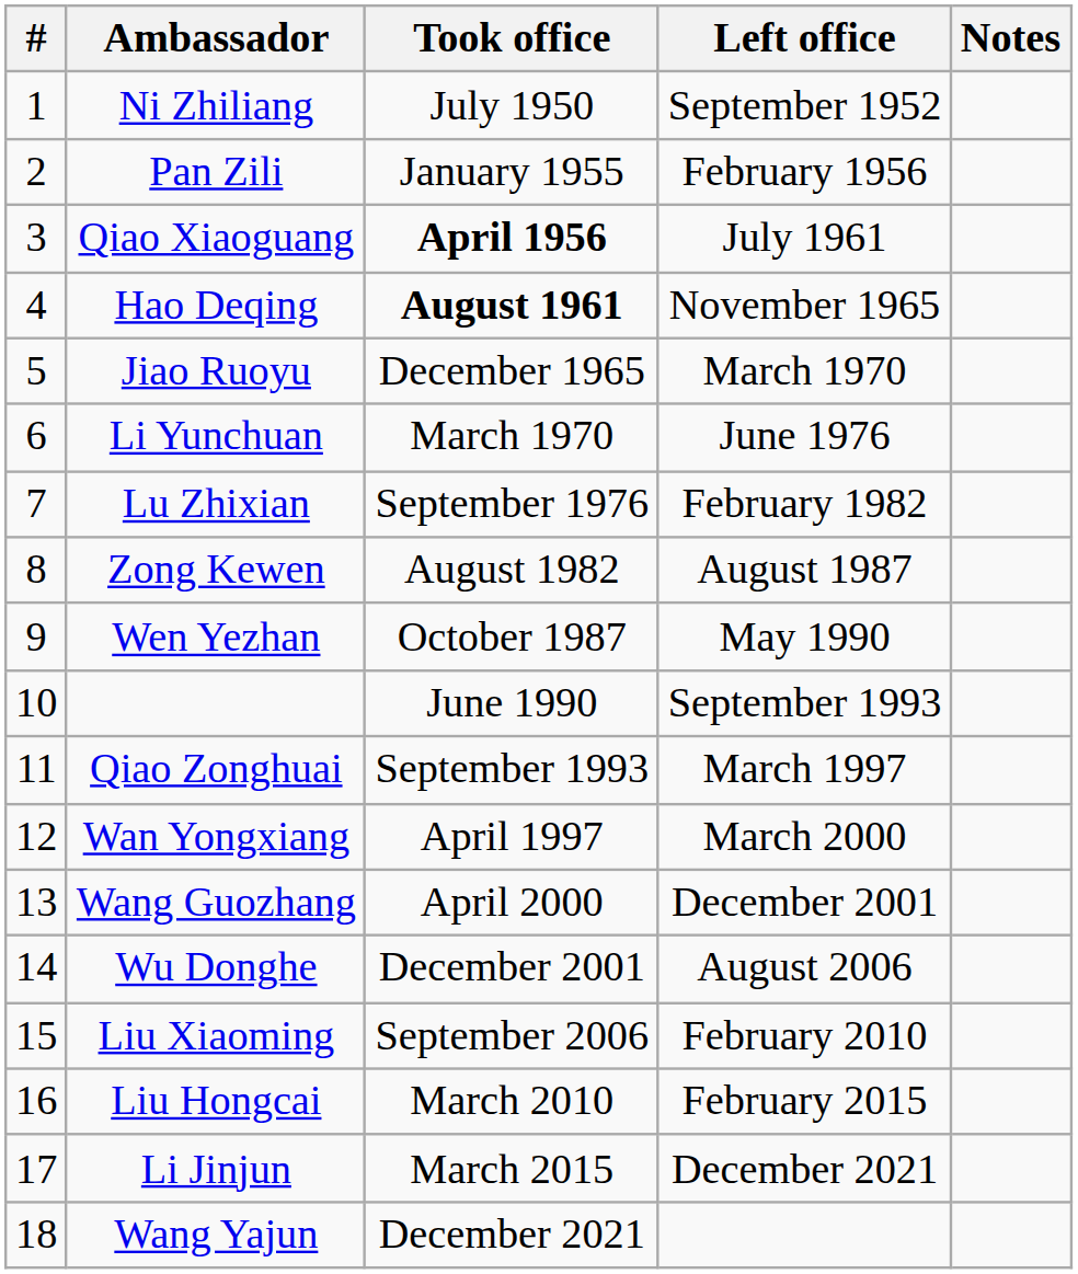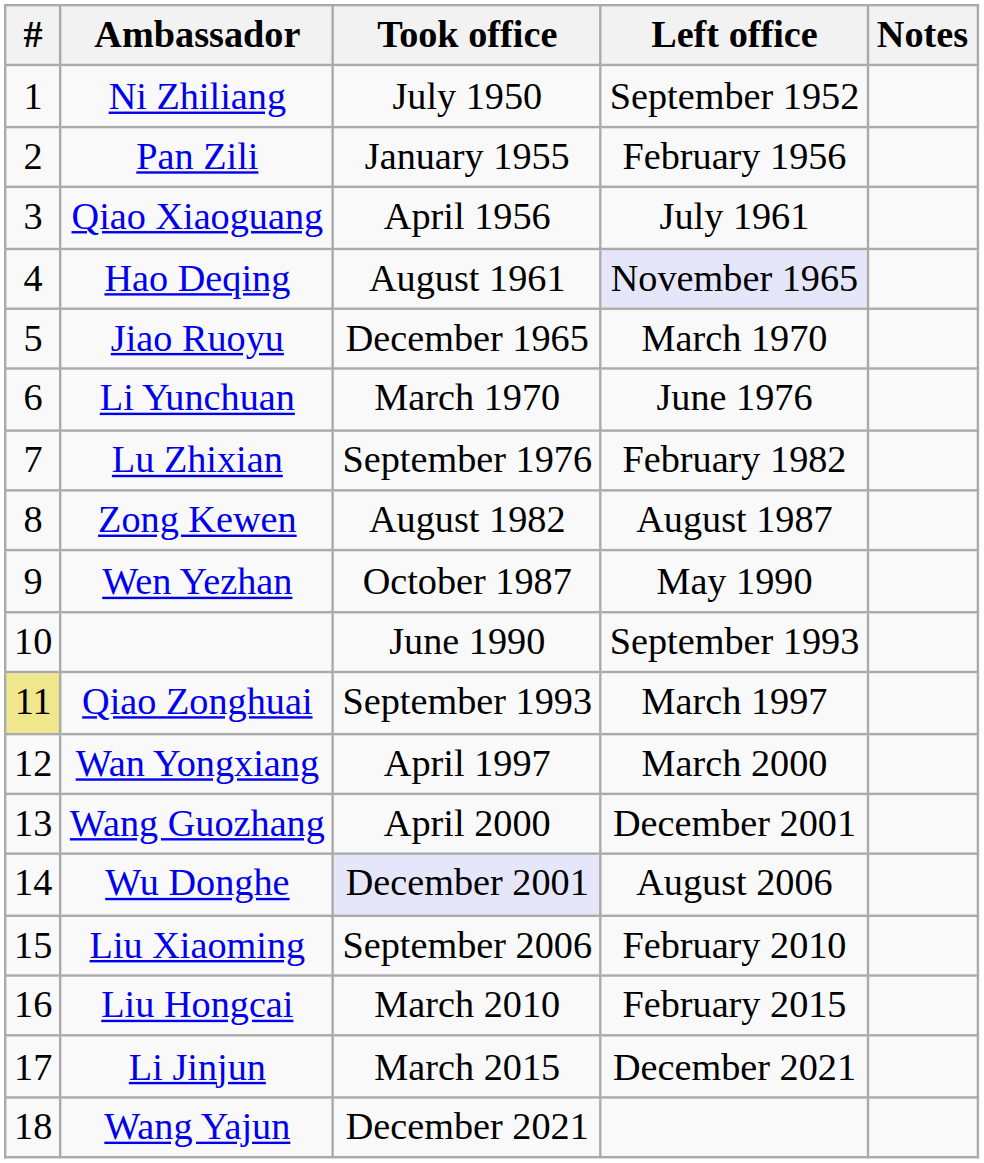Qiao Xiaoguang | Took office: bold -> normal
Hao Deqing | Took office: bold -> normal
Hao Deqing | Left office: no background -> lavender background
Qiao Zonghuai | #: no background -> khaki background
Wu Donghe | Took office: no background -> lavender background
